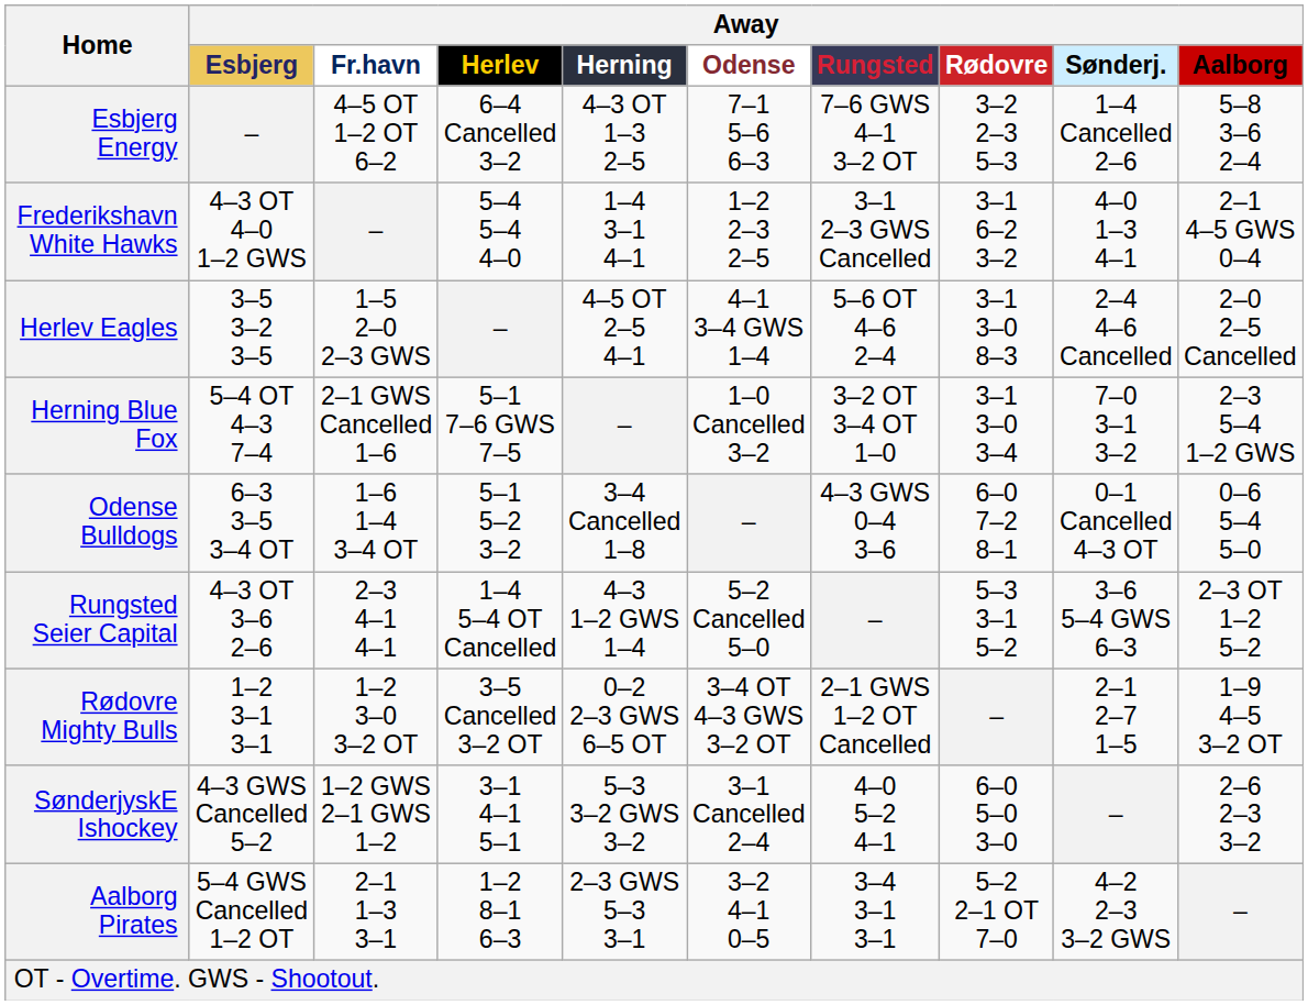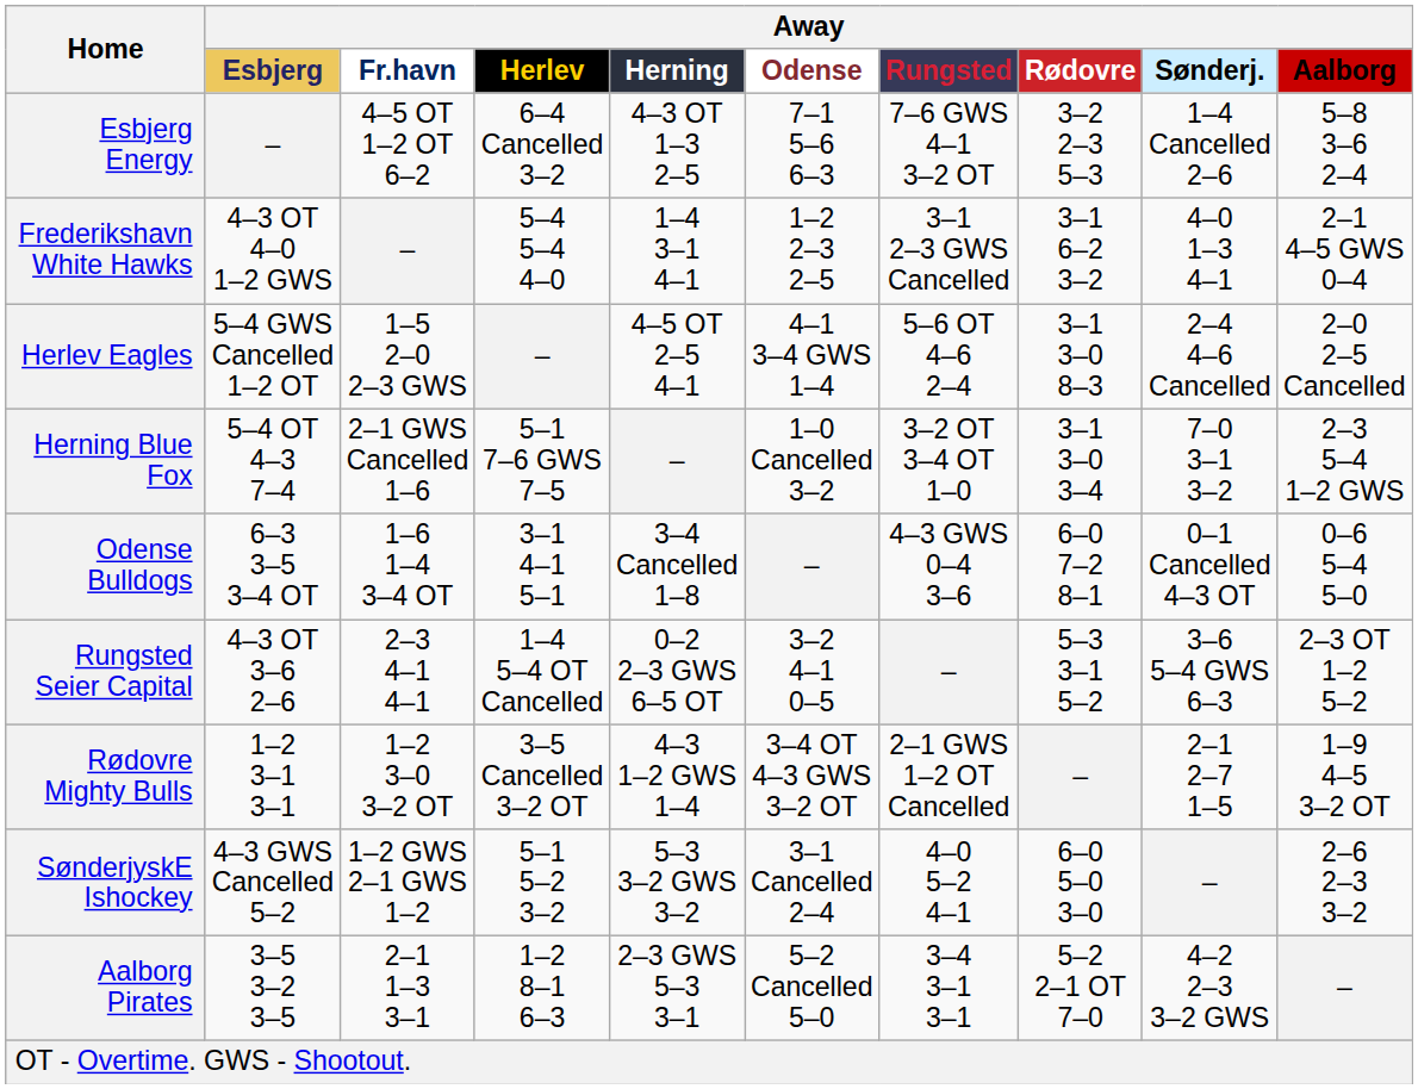Herlev Eagles | Away / Esbjerg: 3–5 3–2 3–5 -> 5–4 GWS Cancelled 1–2 OT
Odense Bulldogs | Away / Herlev: 5–1 5–2 3–2 -> 3–1 4–1 5–1
Rungsted Seier Capital | Away / Herning: 4–3 1–2 GWS 1–4 -> 0–2 2–3 GWS 6–5 OT
Rungsted Seier Capital | Away / Odense: 5–2 Cancelled 5–0 -> 3–2 4–1 0–5
Rødovre Mighty Bulls | Away / Herning: 0–2 2–3 GWS 6–5 OT -> 4–3 1–2 GWS 1–4
SønderjyskE Ishockey | Away / Herlev: 3–1 4–1 5–1 -> 5–1 5–2 3–2
Aalborg Pirates | Away / Esbjerg: 5–4 GWS Cancelled 1–2 OT -> 3–5 3–2 3–5
Aalborg Pirates | Away / Odense: 3–2 4–1 0–5 -> 5–2 Cancelled 5–0
